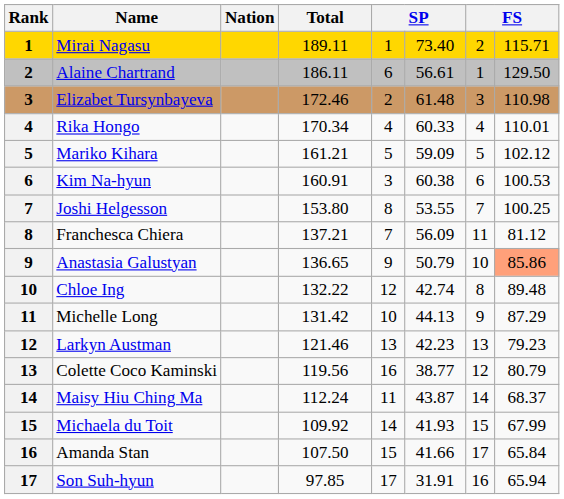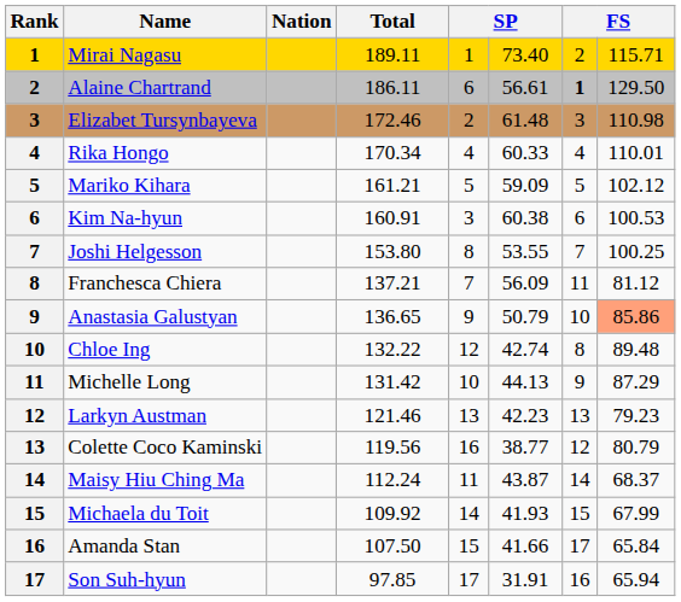Alaine Chartrand | column 7: normal -> bold
